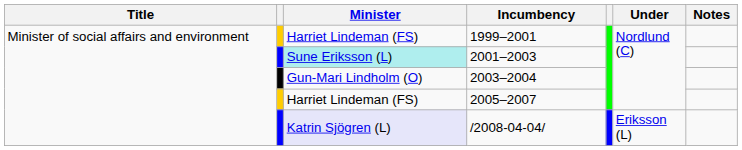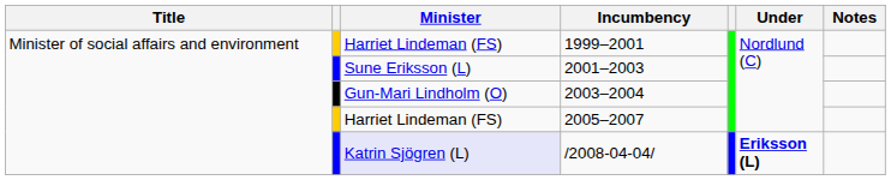2001–2003 | Minister: paleturquoise background -> no background
/2008-04-04/ | Under: normal -> bold
